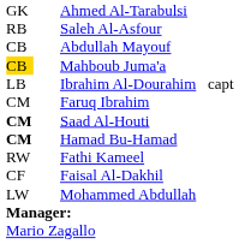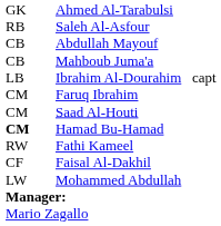Mahboub Juma'a | column 1: gold background -> no background
Saad Al-Houti | column 1: bold -> normal
